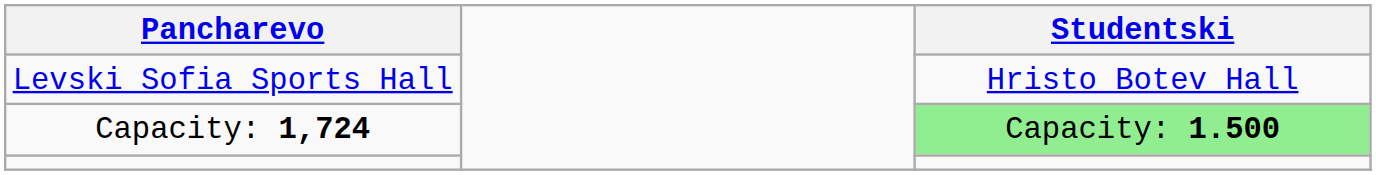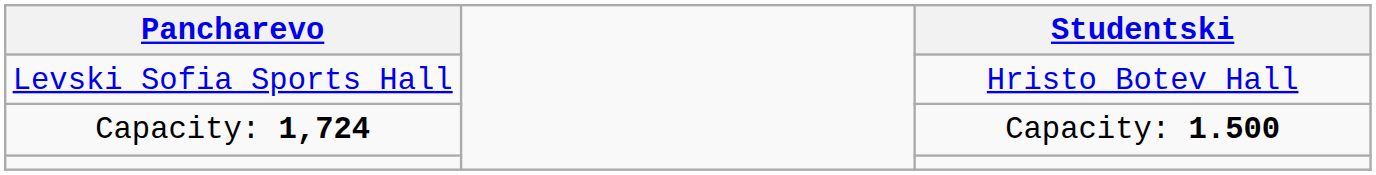Capacity: 1,724 | Studentski: lightgreen background -> no background
